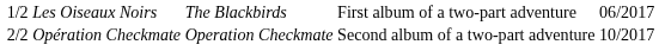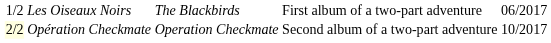Opération Checkmate | column 1: no background -> lightyellow background
